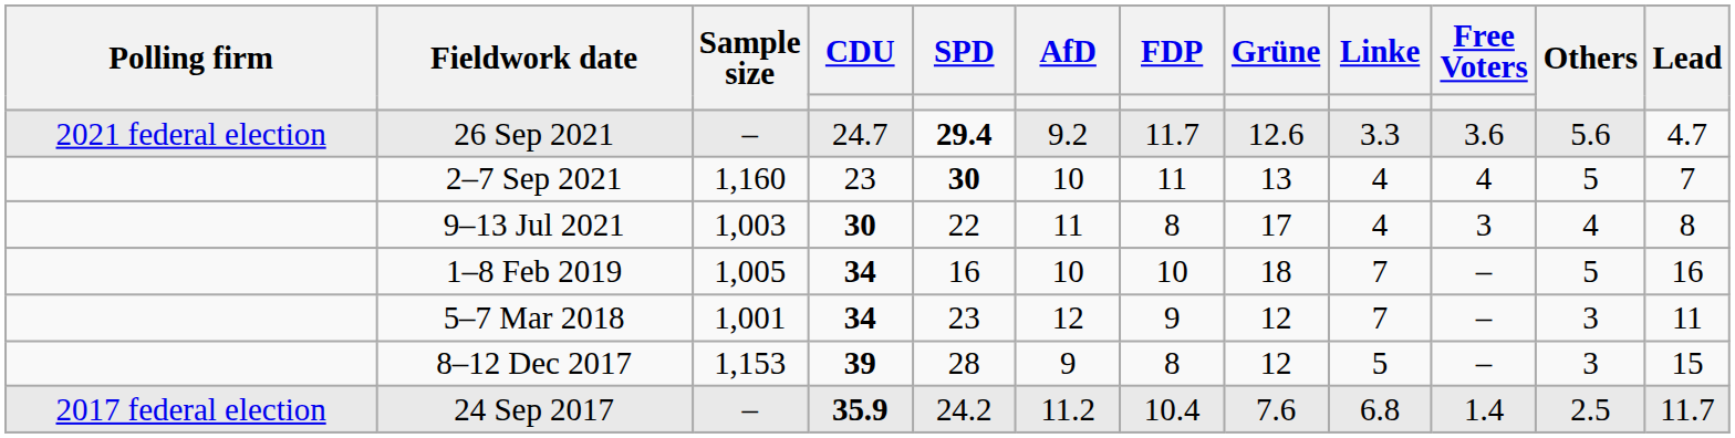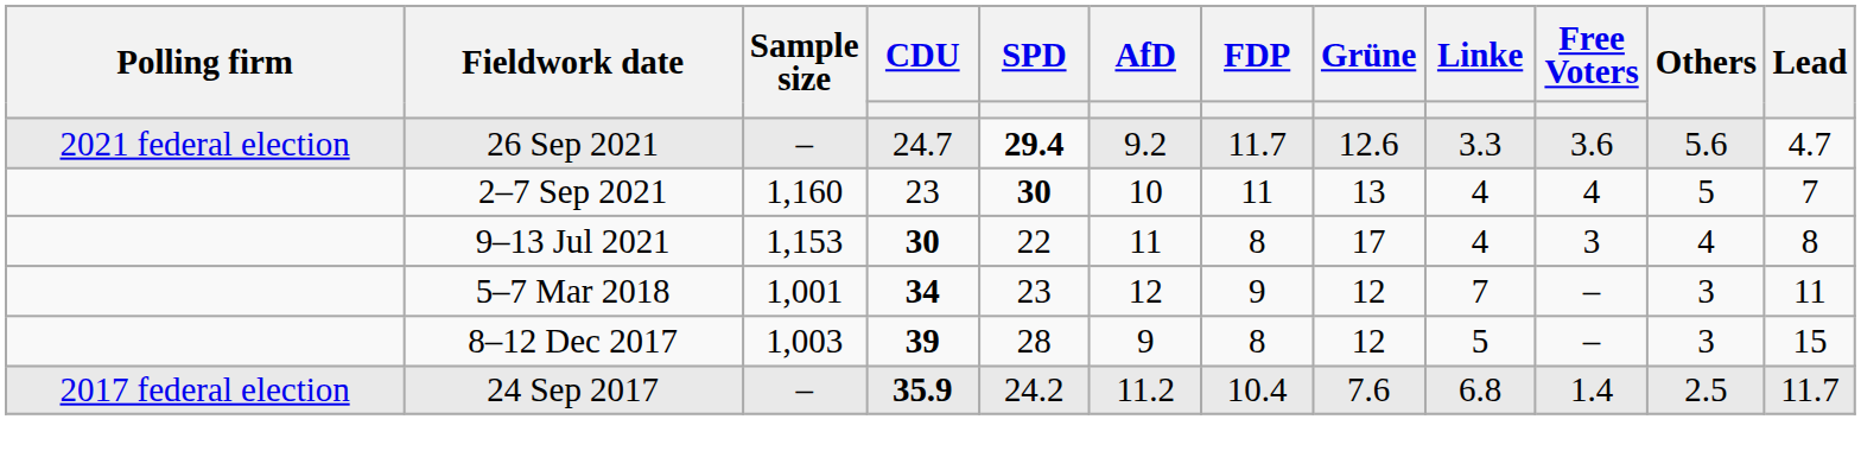9–13 Jul 2021 | Sample size: 1,003 -> 1,153
- row: 1–8 Feb 2019 | 1,005 | 34 | 16 | 10 | 10 | 18 | 7 | – | 5 | 16
8–12 Dec 2017 | Sample size: 1,153 -> 1,003
